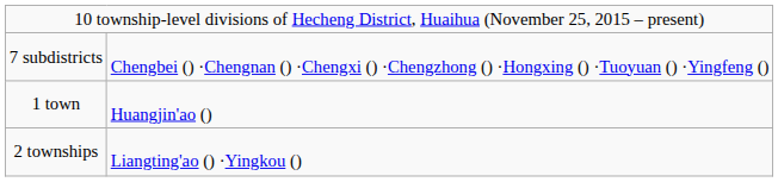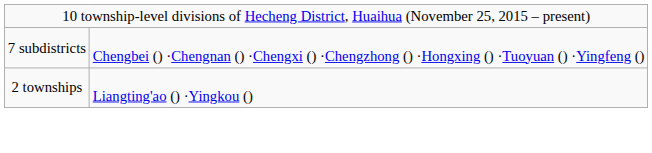- row: 1 town | Huangjin'ao ()
